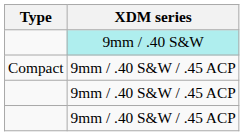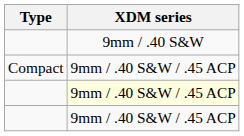row 2 | XDM series: paleturquoise background -> no background
row 4 | XDM series: no background -> lightyellow background
